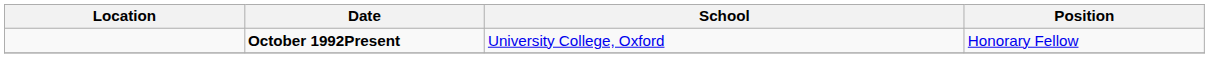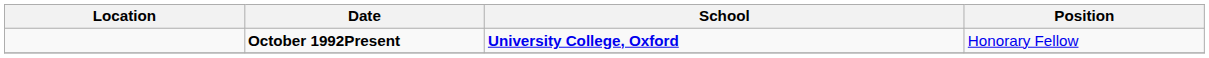October 1992Present | School: normal -> bold
